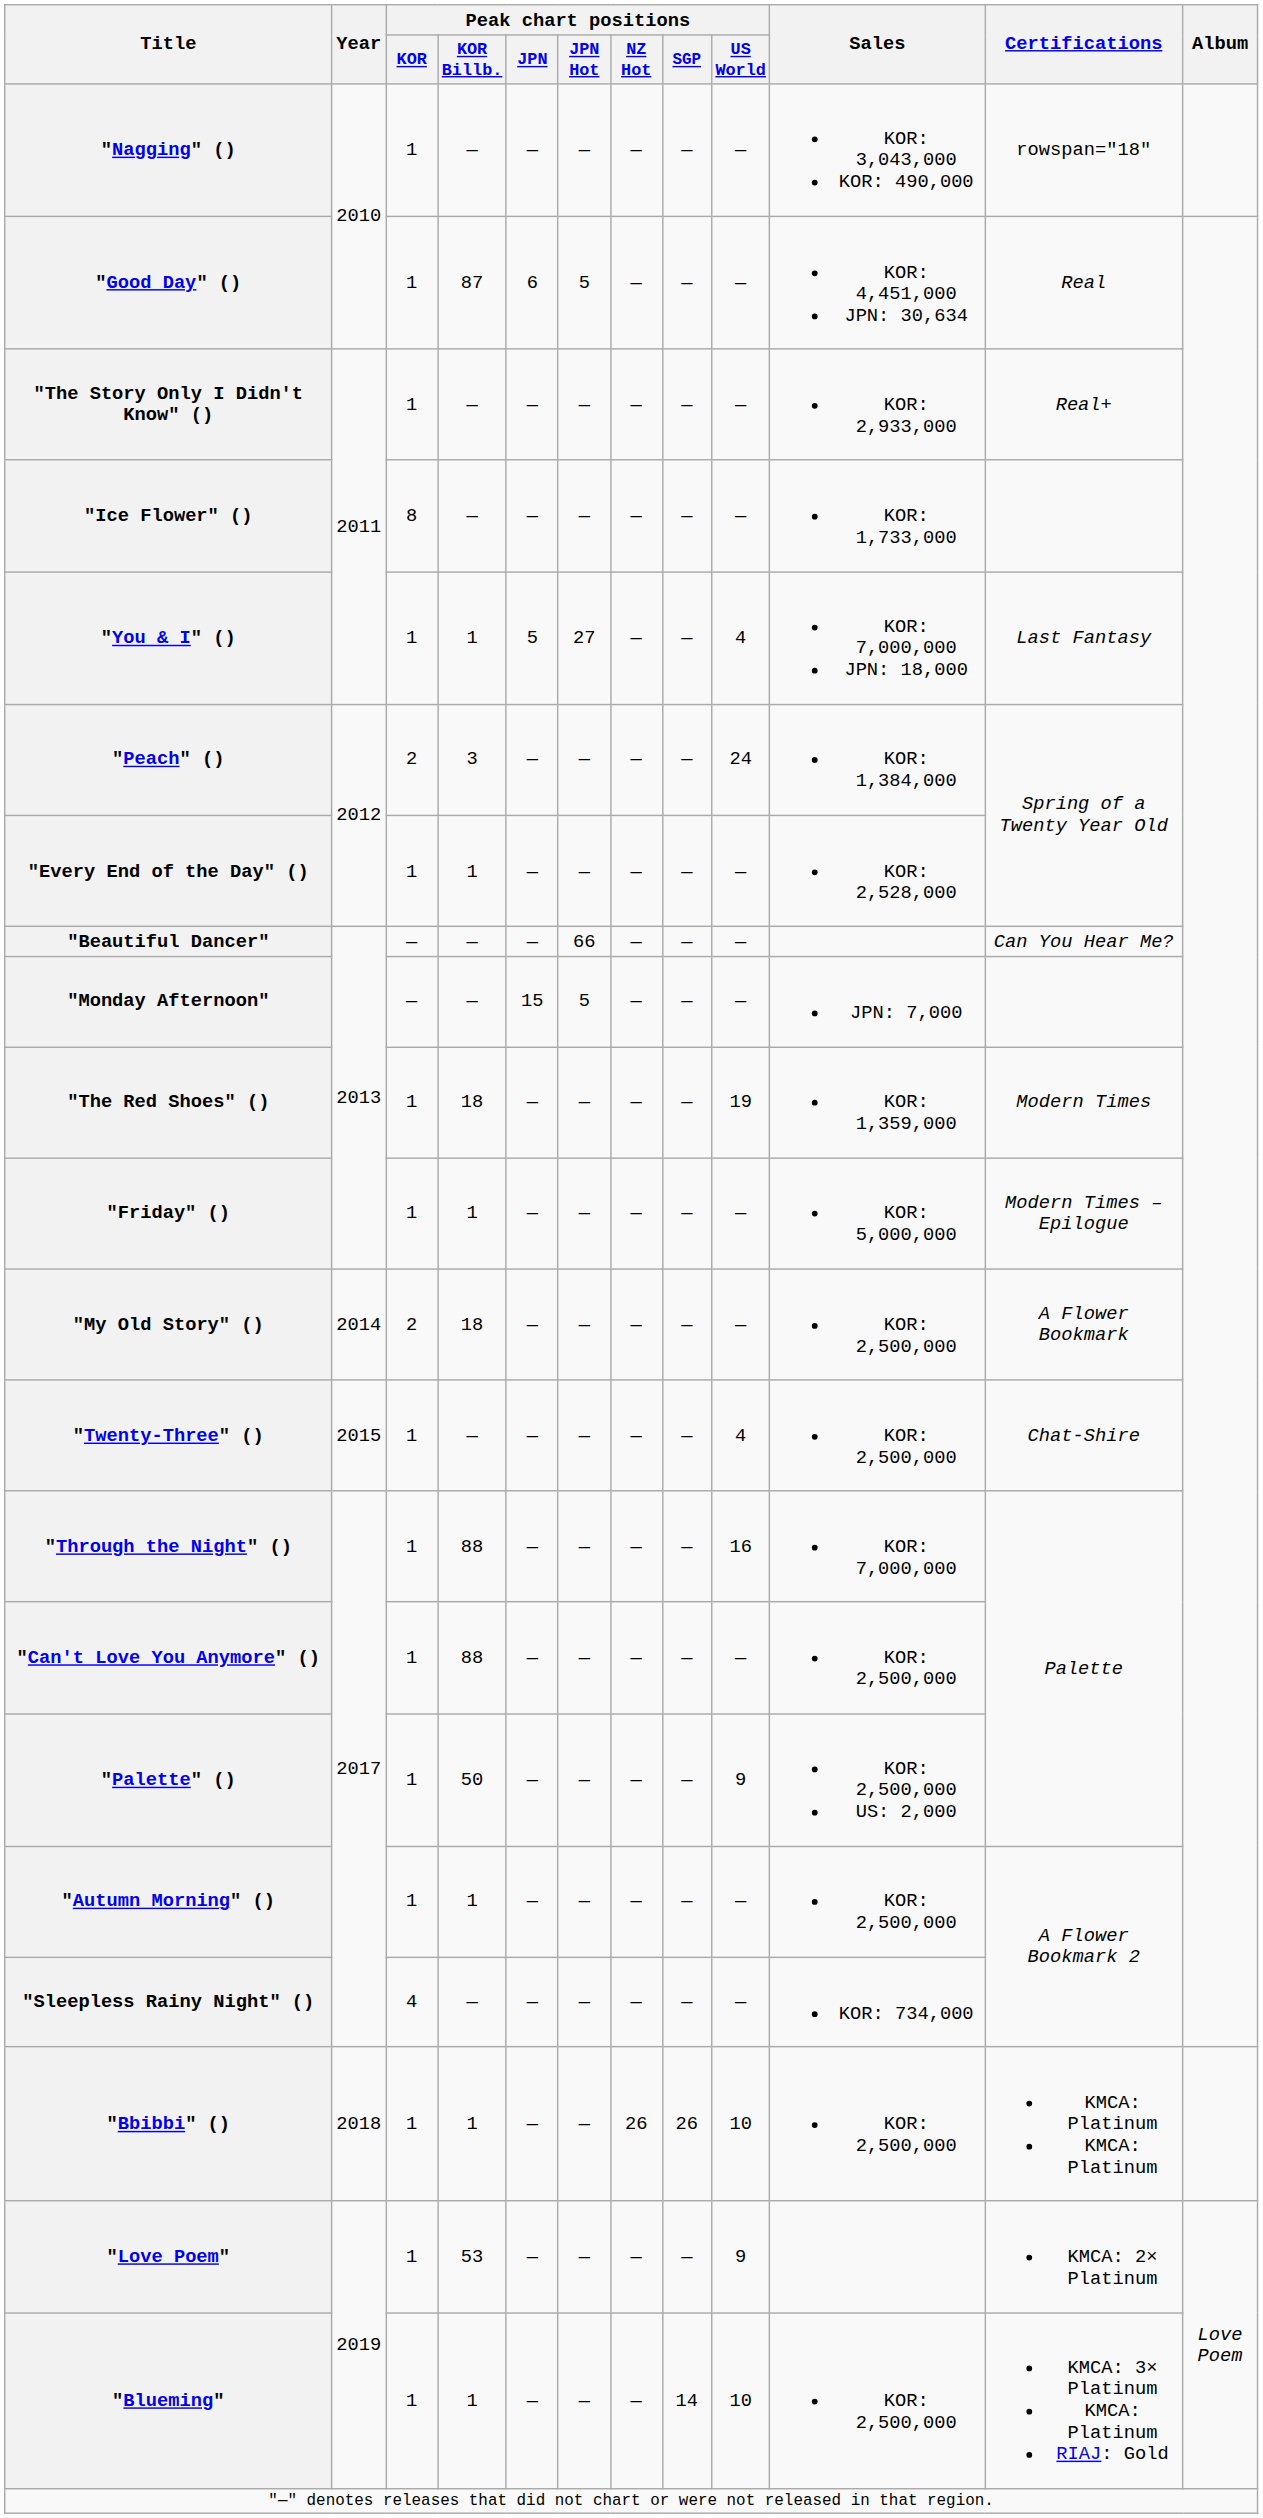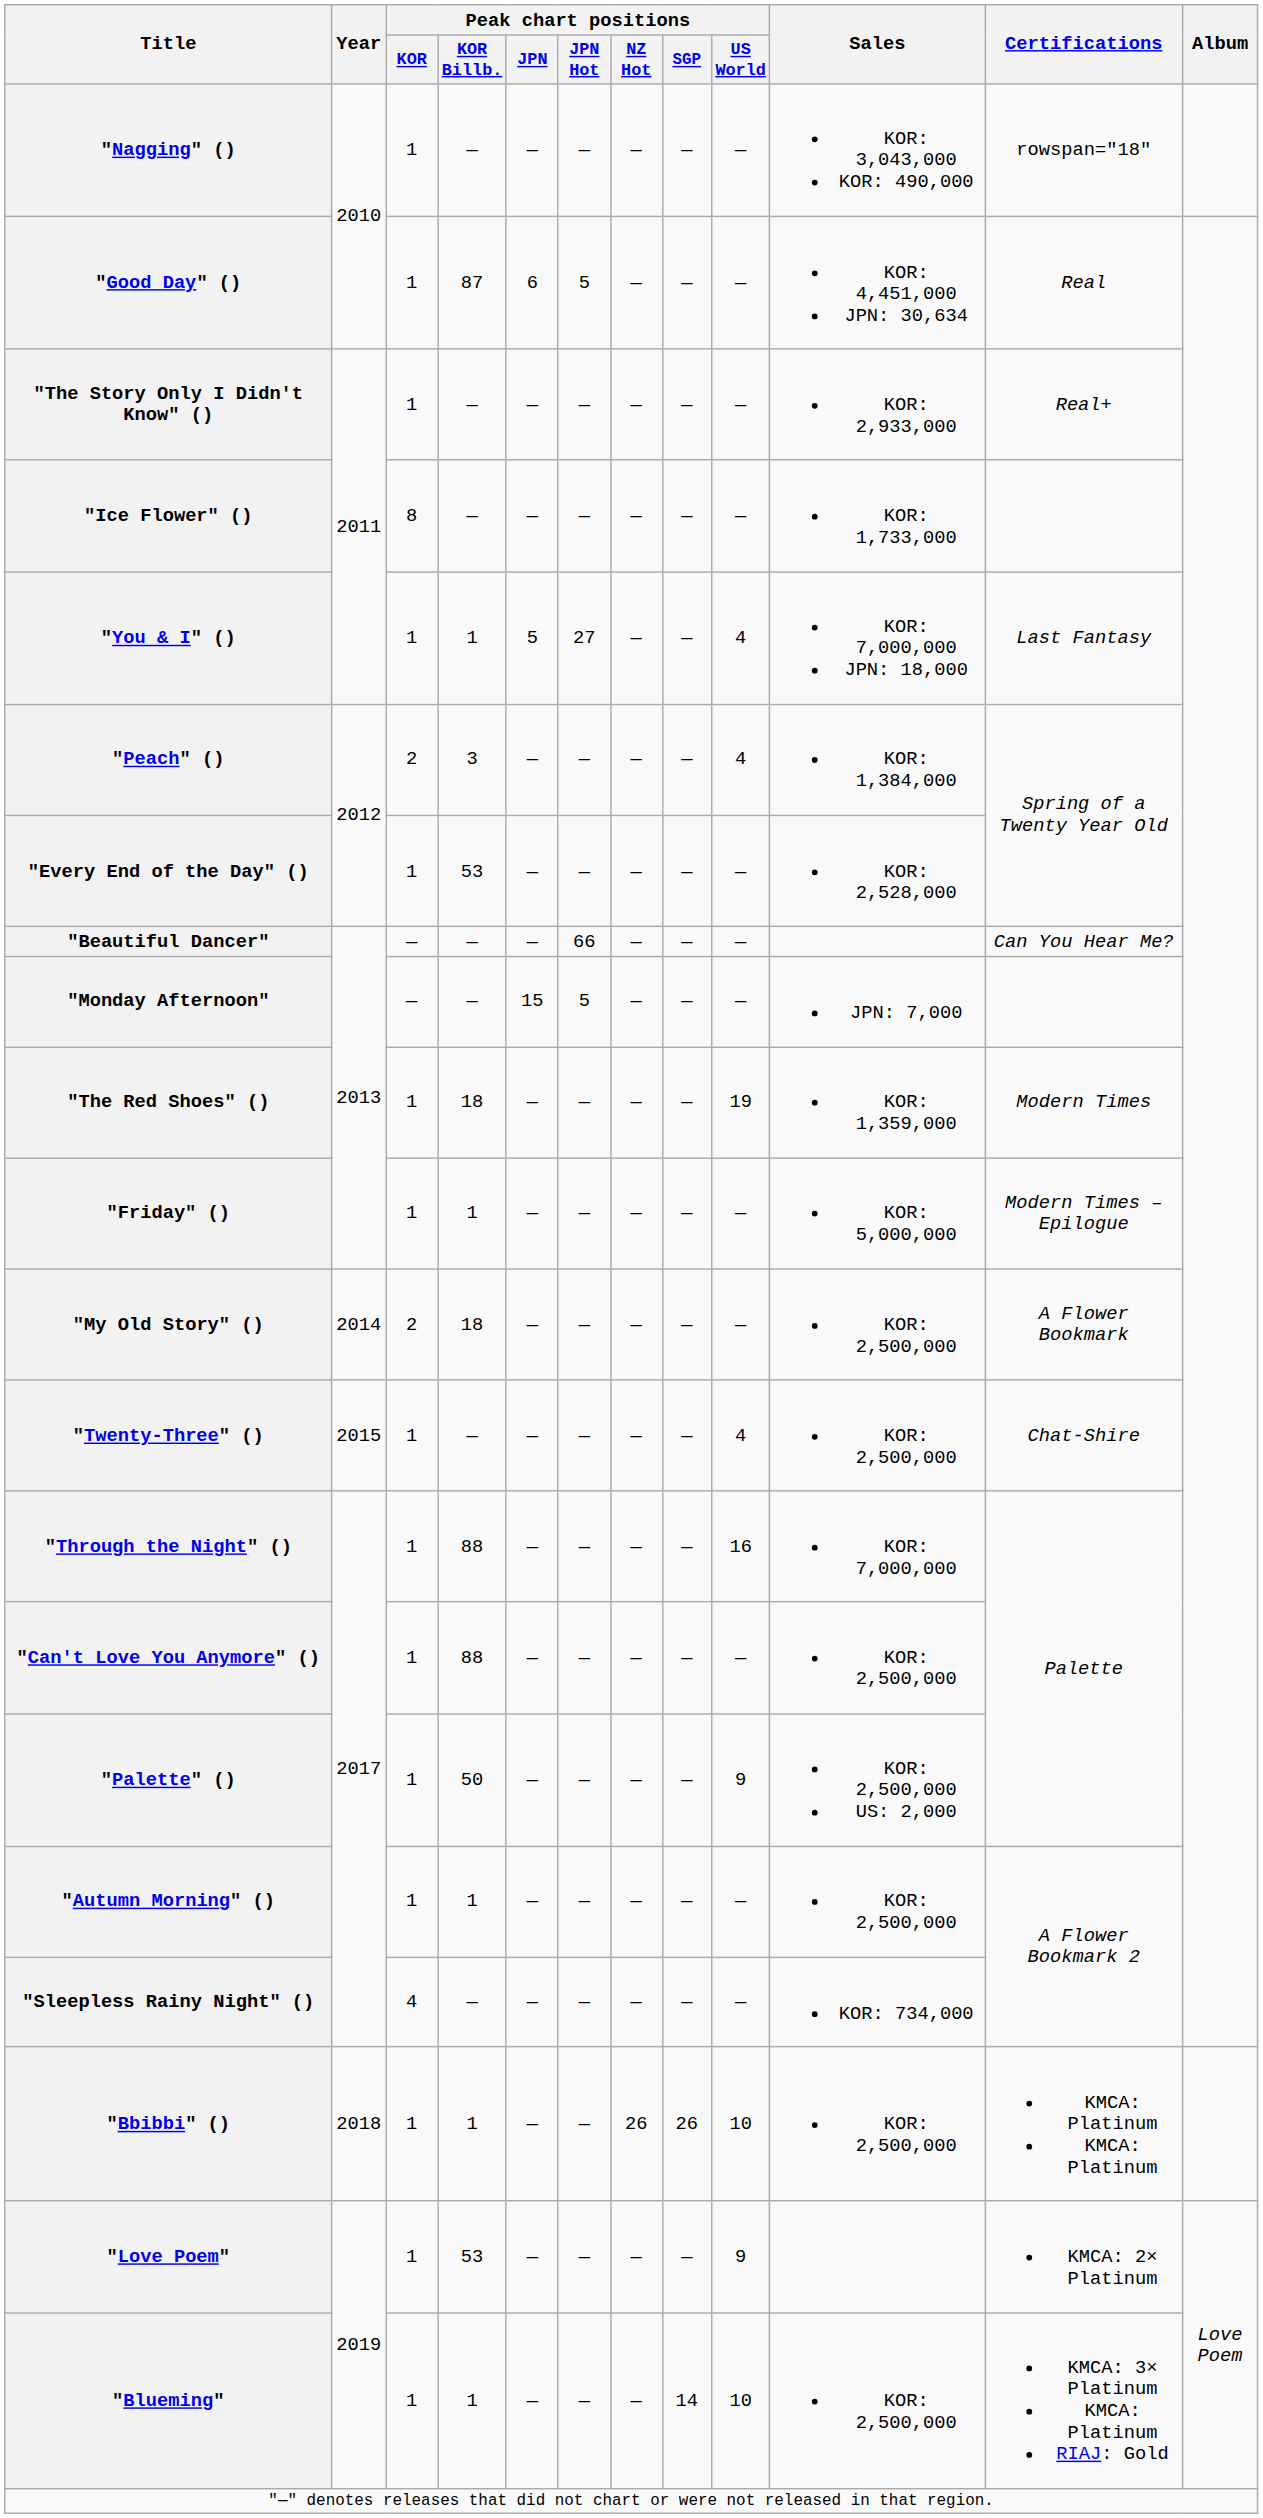"Peach" () | Peak chart positions / US World: 24 -> 4
"Every End of the Day" () | Peak chart positions / KOR Billb.: 1 -> 53
